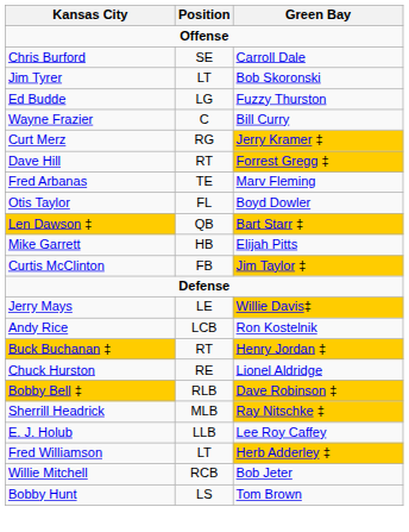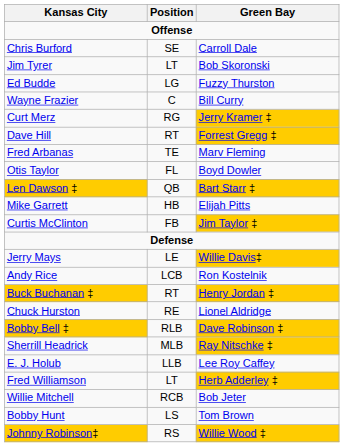+ row: Johnny Robinson‡ | RS | Willie Wood ‡
